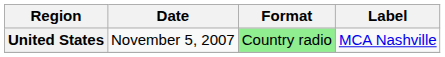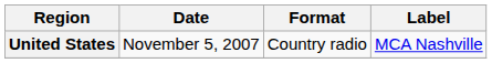United States | Format: lightgreen background -> no background
